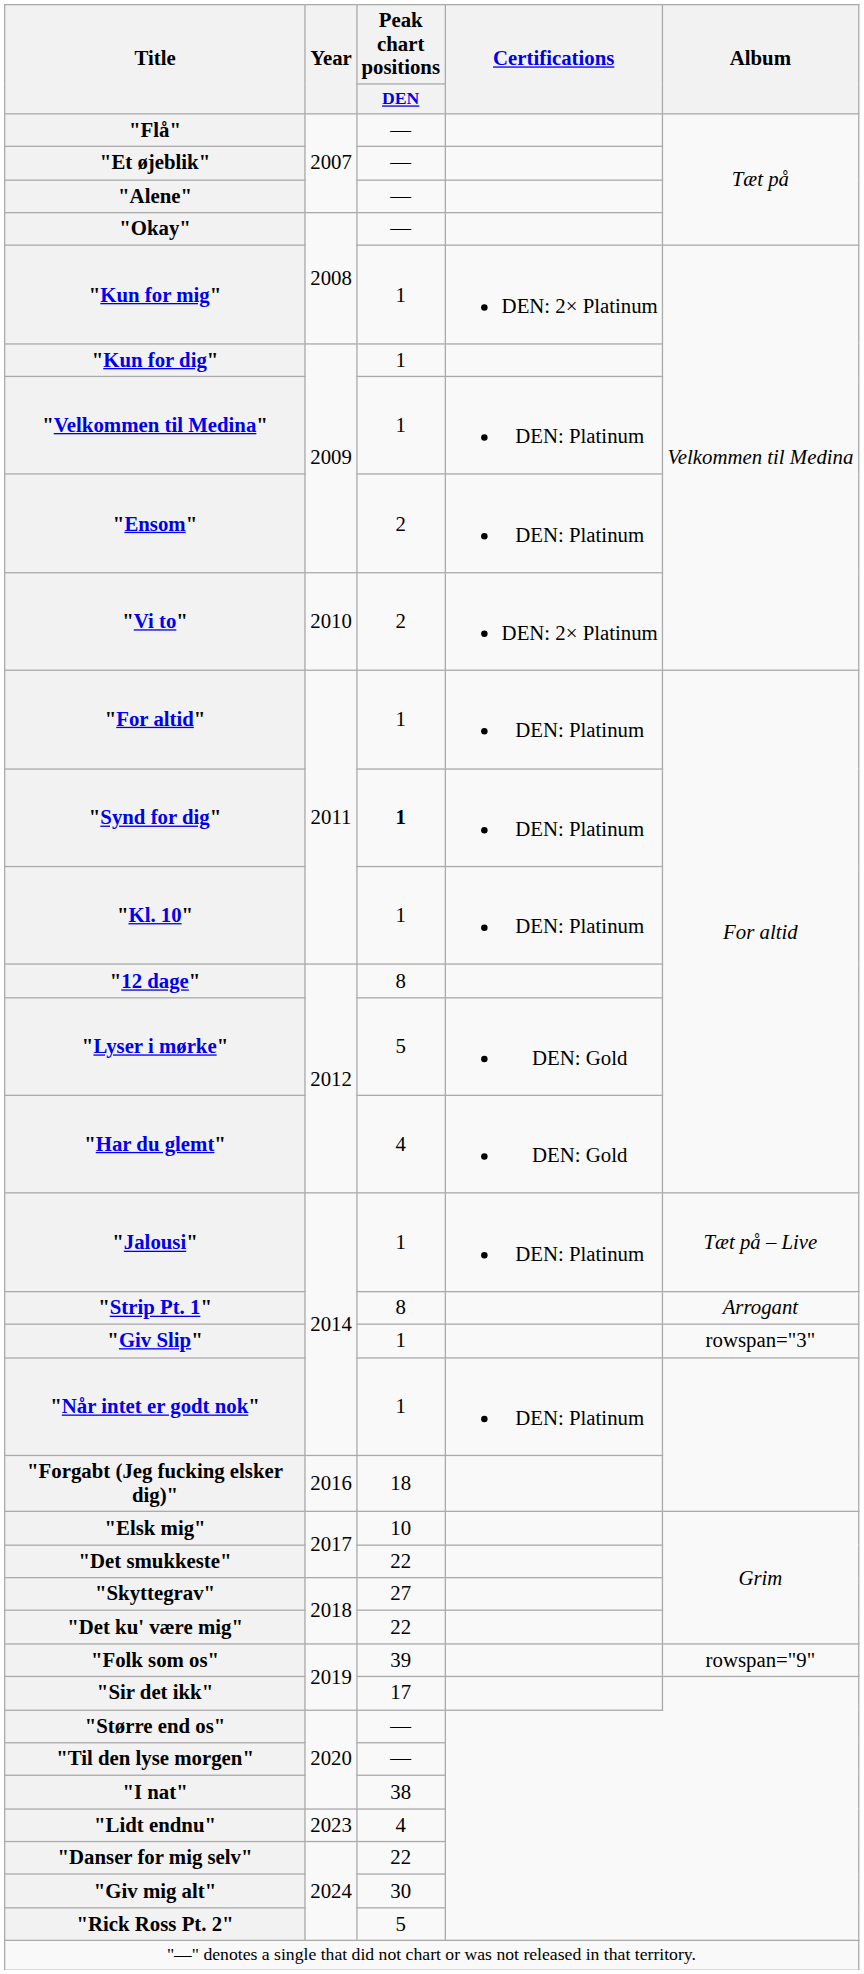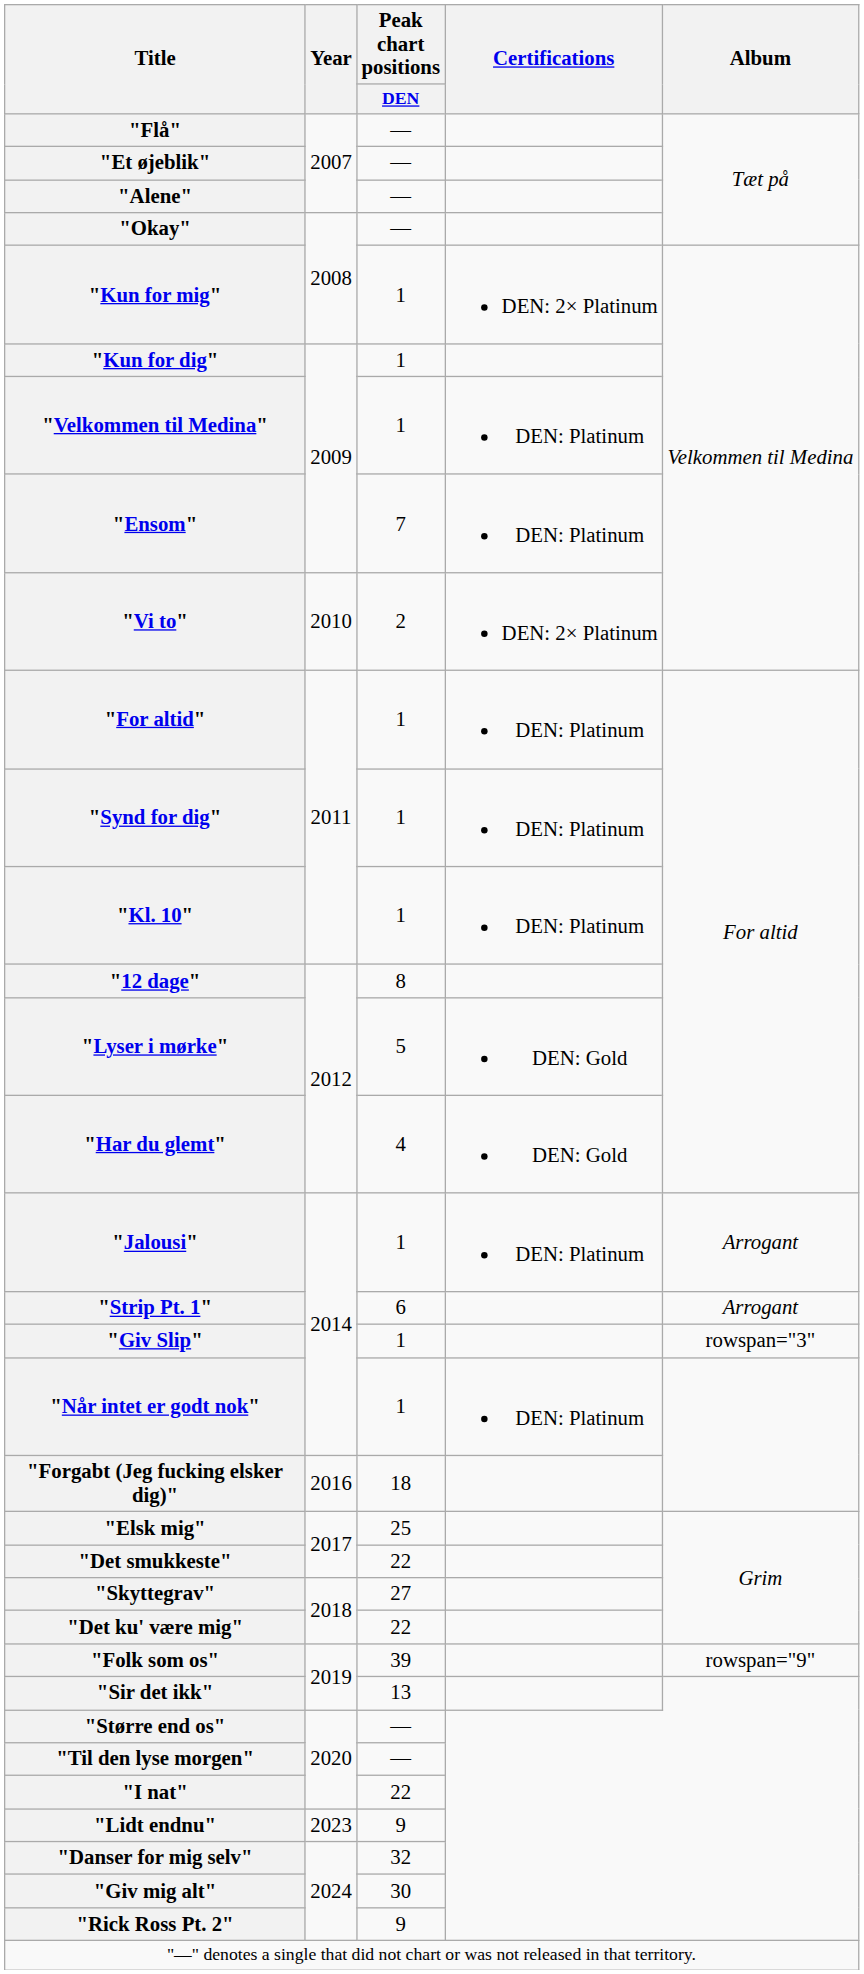"Ensom" | Peak chart positions / DEN: 2 -> 7
"Synd for dig" | Peak chart positions / DEN: bold -> normal
"Jalousi" | Album: Tæt på – Live -> Arrogant
"Strip Pt. 1" | Peak chart positions / DEN: 8 -> 6
"Elsk mig" | Peak chart positions / DEN: 10 -> 25
"Sir det ikk" | Peak chart positions / DEN: 17 -> 13
"I nat" | Peak chart positions / DEN: 38 -> 22
"Lidt endnu" | Peak chart positions / DEN: 4 -> 9
"Danser for mig selv" | Peak chart positions / DEN: 22 -> 32
"Rick Ross Pt. 2" | Peak chart positions / DEN: 5 -> 9
